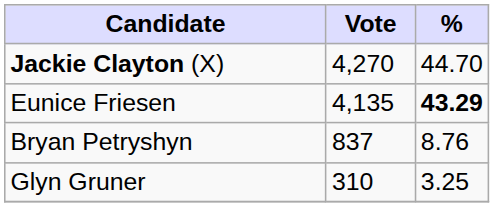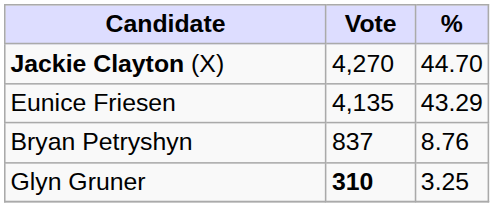Eunice Friesen | %: bold -> normal
Glyn Gruner | Vote: normal -> bold
